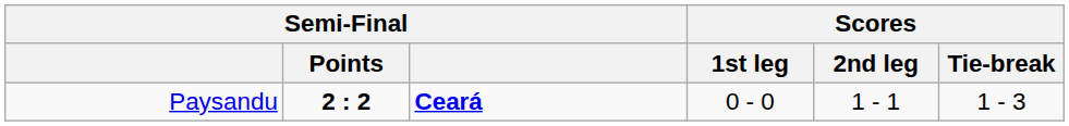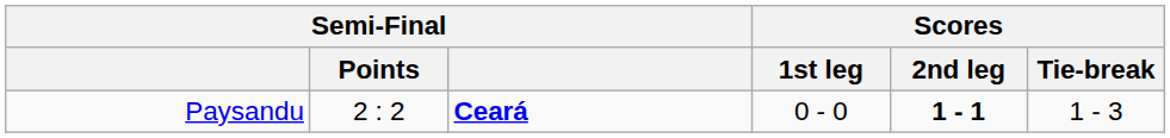Paysandu | Semi-Final / Points: bold -> normal
Paysandu | Scores / 2nd leg: normal -> bold
